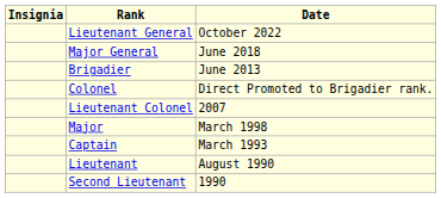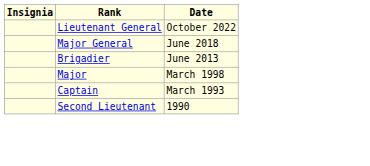- row: Colonel | Direct Promoted to Brigadier rank.
- row: Lieutenant Colonel | 2007
- row: Lieutenant | August 1990
